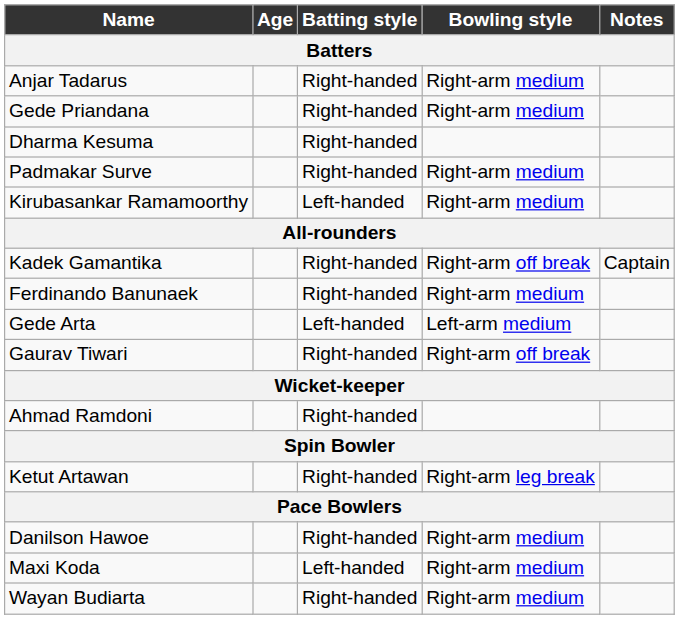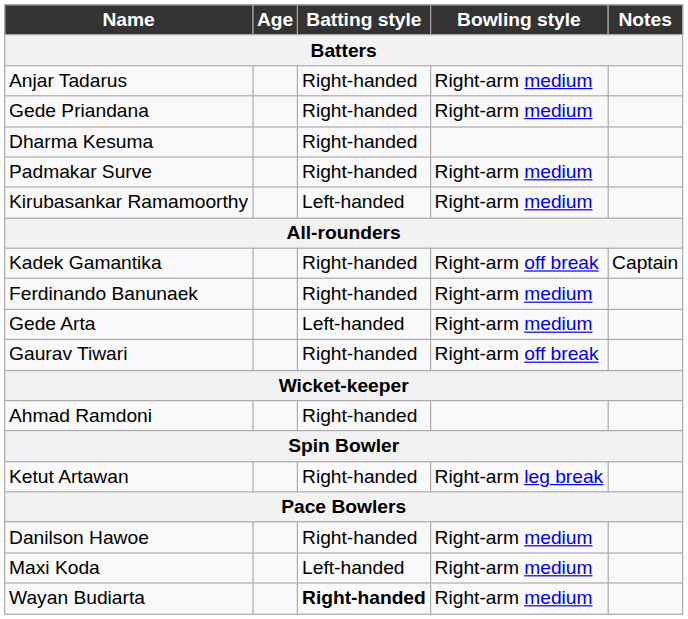Gede Arta | Bowling style: Left-arm medium -> Right-arm medium
Wayan Budiarta | Batting style: normal -> bold
